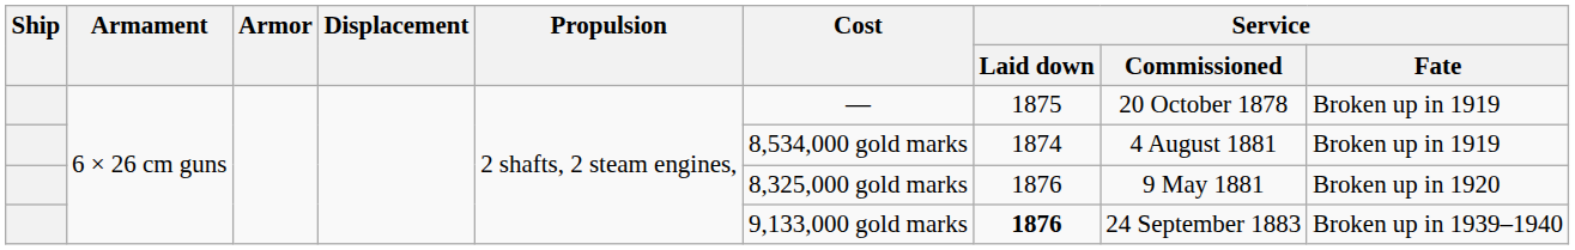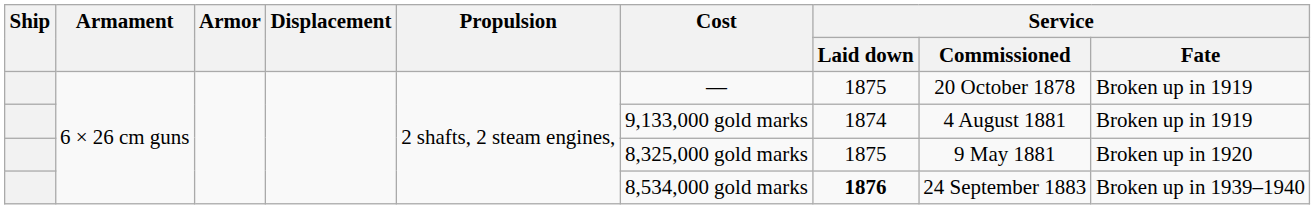row 4 | Cost: 8,534,000 gold marks -> 9,133,000 gold marks
row 5 | Service / Laid down: 1876 -> 1875
row 6 | Cost: 9,133,000 gold marks -> 8,534,000 gold marks
